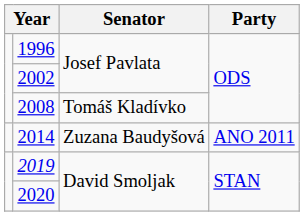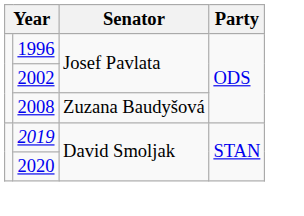2008 | Senator: Tomáš Kladívko -> Zuzana Baudyšová
- row: 2014 | Zuzana Baudyšová | ANO 2011
